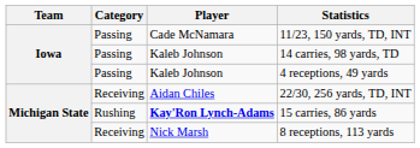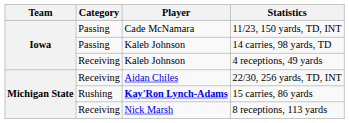4 receptions, 49 yards | Category: Passing -> Receiving
